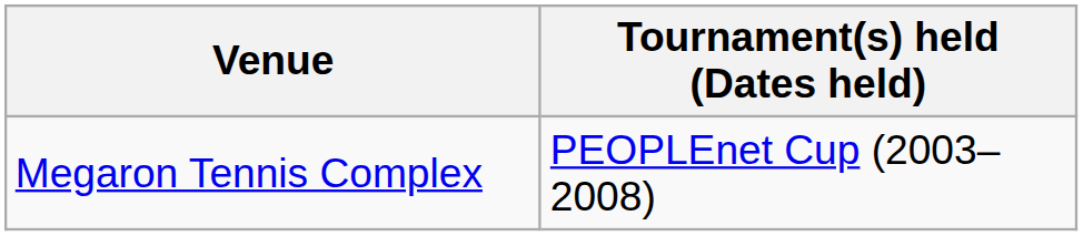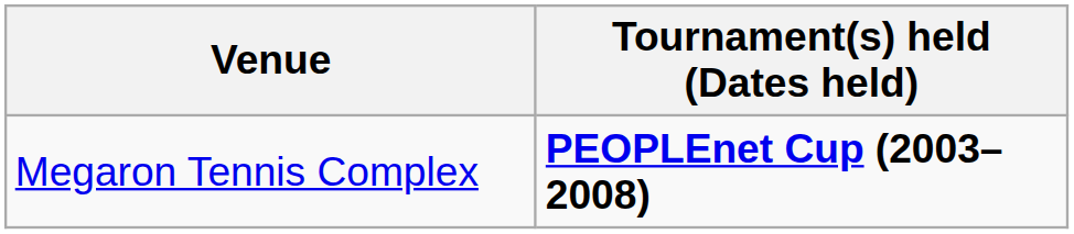Megaron Tennis Complex | Tournament(s) held (Dates held): normal -> bold
